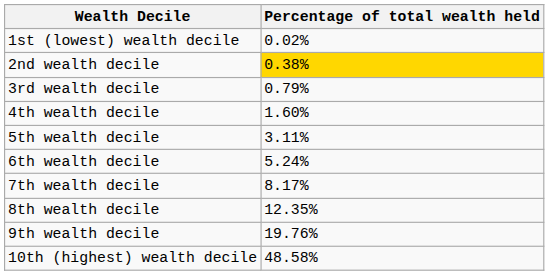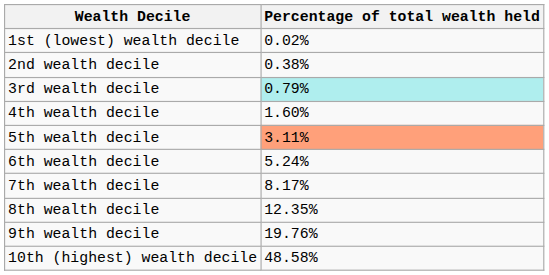2nd wealth decile | Percentage of total wealth held: gold background -> no background
3rd wealth decile | Percentage of total wealth held: no background -> paleturquoise background
5th wealth decile | Percentage of total wealth held: no background -> lightsalmon background
